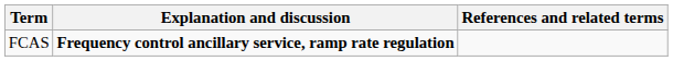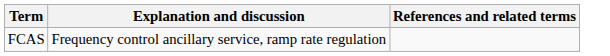FCAS | Explanation and discussion: bold -> normal
